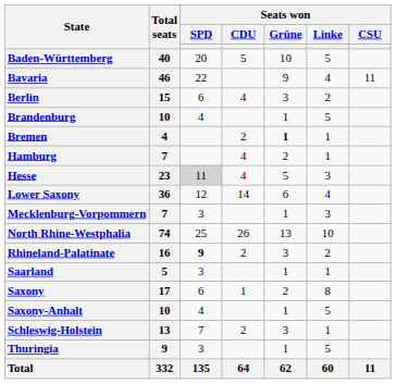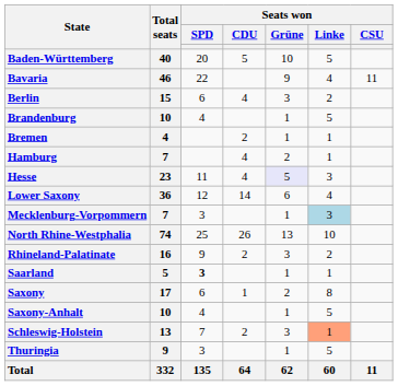Bremen | Seats won / Grüne: bold -> normal
Hesse | Seats won / SPD: lightgrey background -> no background
Hesse | Seats won / Grüne: no background -> lavender background
Mecklenburg-Vorpommern | Seats won / Linke: no background -> lightblue background
Rhineland-Palatinate | Seats won / SPD: bold -> normal
Saarland | Seats won / SPD: normal -> bold
Schleswig-Holstein | Seats won / Linke: no background -> lightsalmon background
